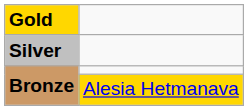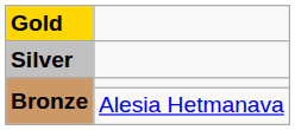row 4 | column 2: gold background -> no background
